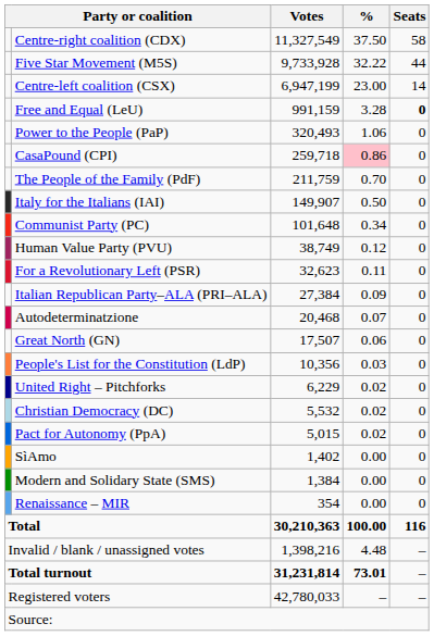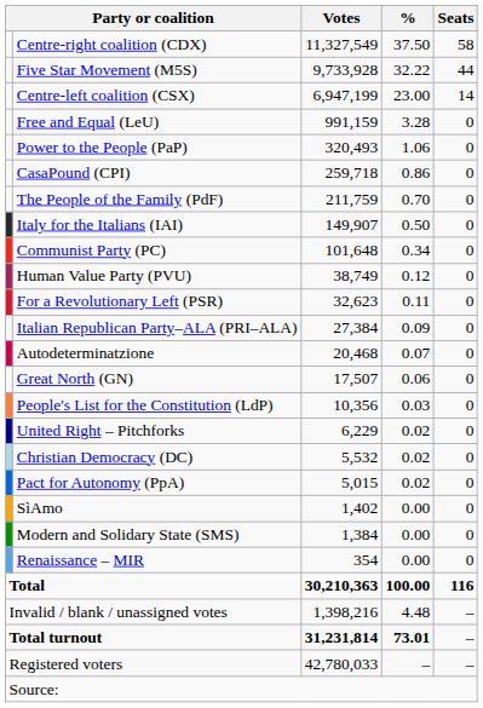Free and Equal (LeU) | Seats: bold -> normal
CasaPound (CPI) | %: pink background -> no background
